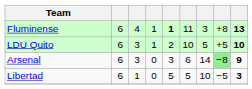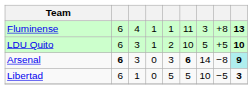Fluminense | column 5: bold -> normal
Arsenal | column 2: normal -> bold
Arsenal | column 6: normal -> bold
Arsenal | column 8: lightgreen background -> no background
Arsenal | column 9: no background -> paleturquoise background
